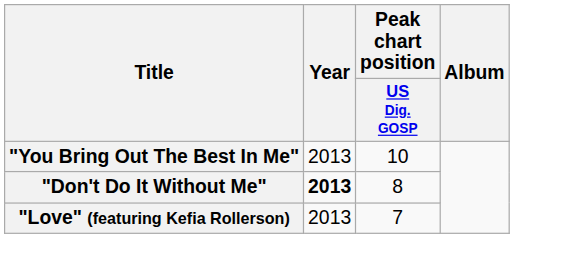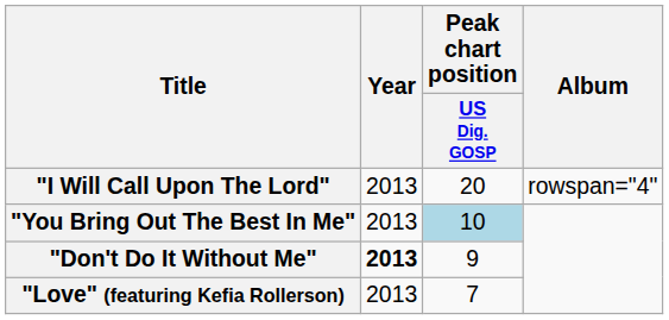+ row: "I Will Call Upon The Lord" | 2013 | 20 | rowspan="4"
"You Bring Out The Best In Me" | Peak chart position / US Dig. GOSP: no background -> lightblue background
"Don't Do It Without Me" | Peak chart position / US Dig. GOSP: 8 -> 9
